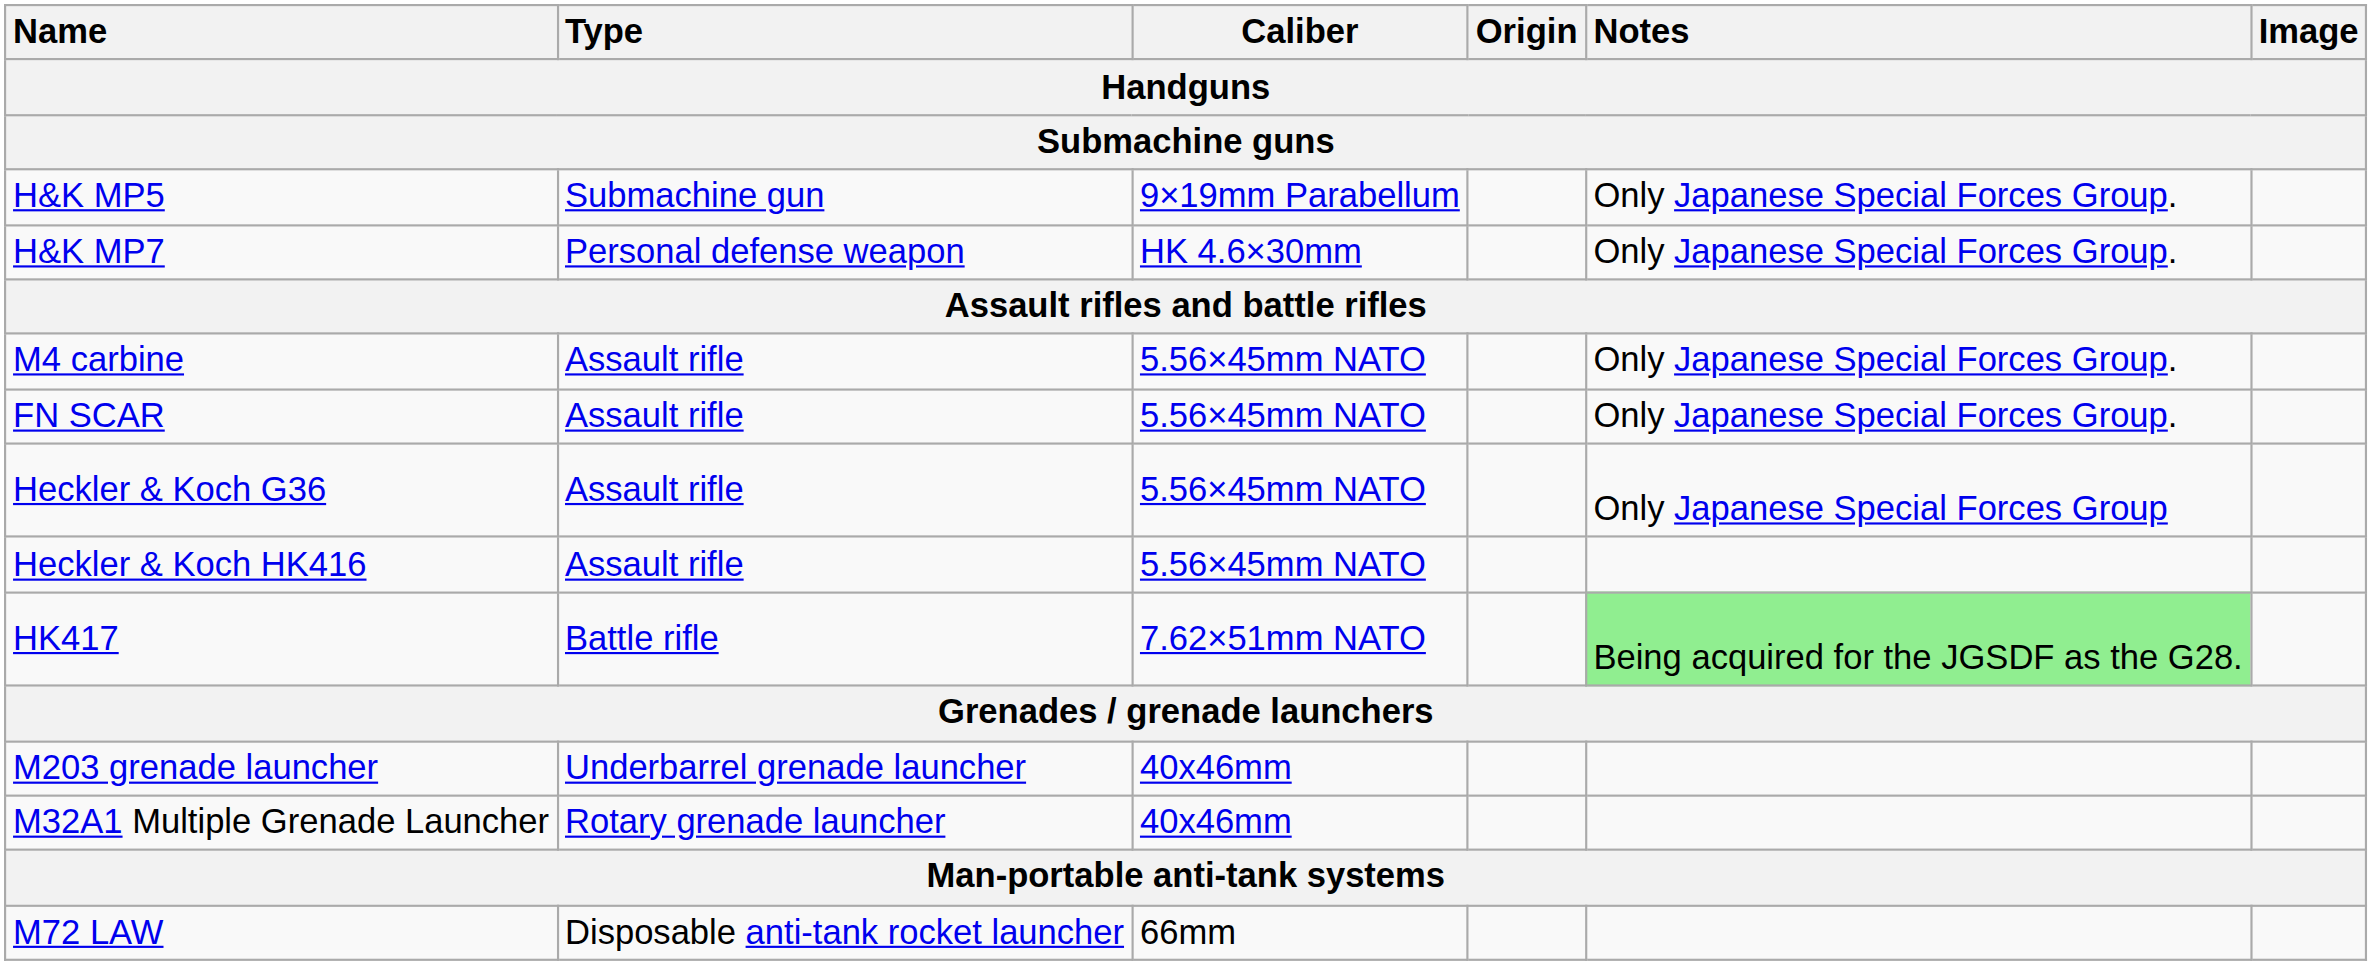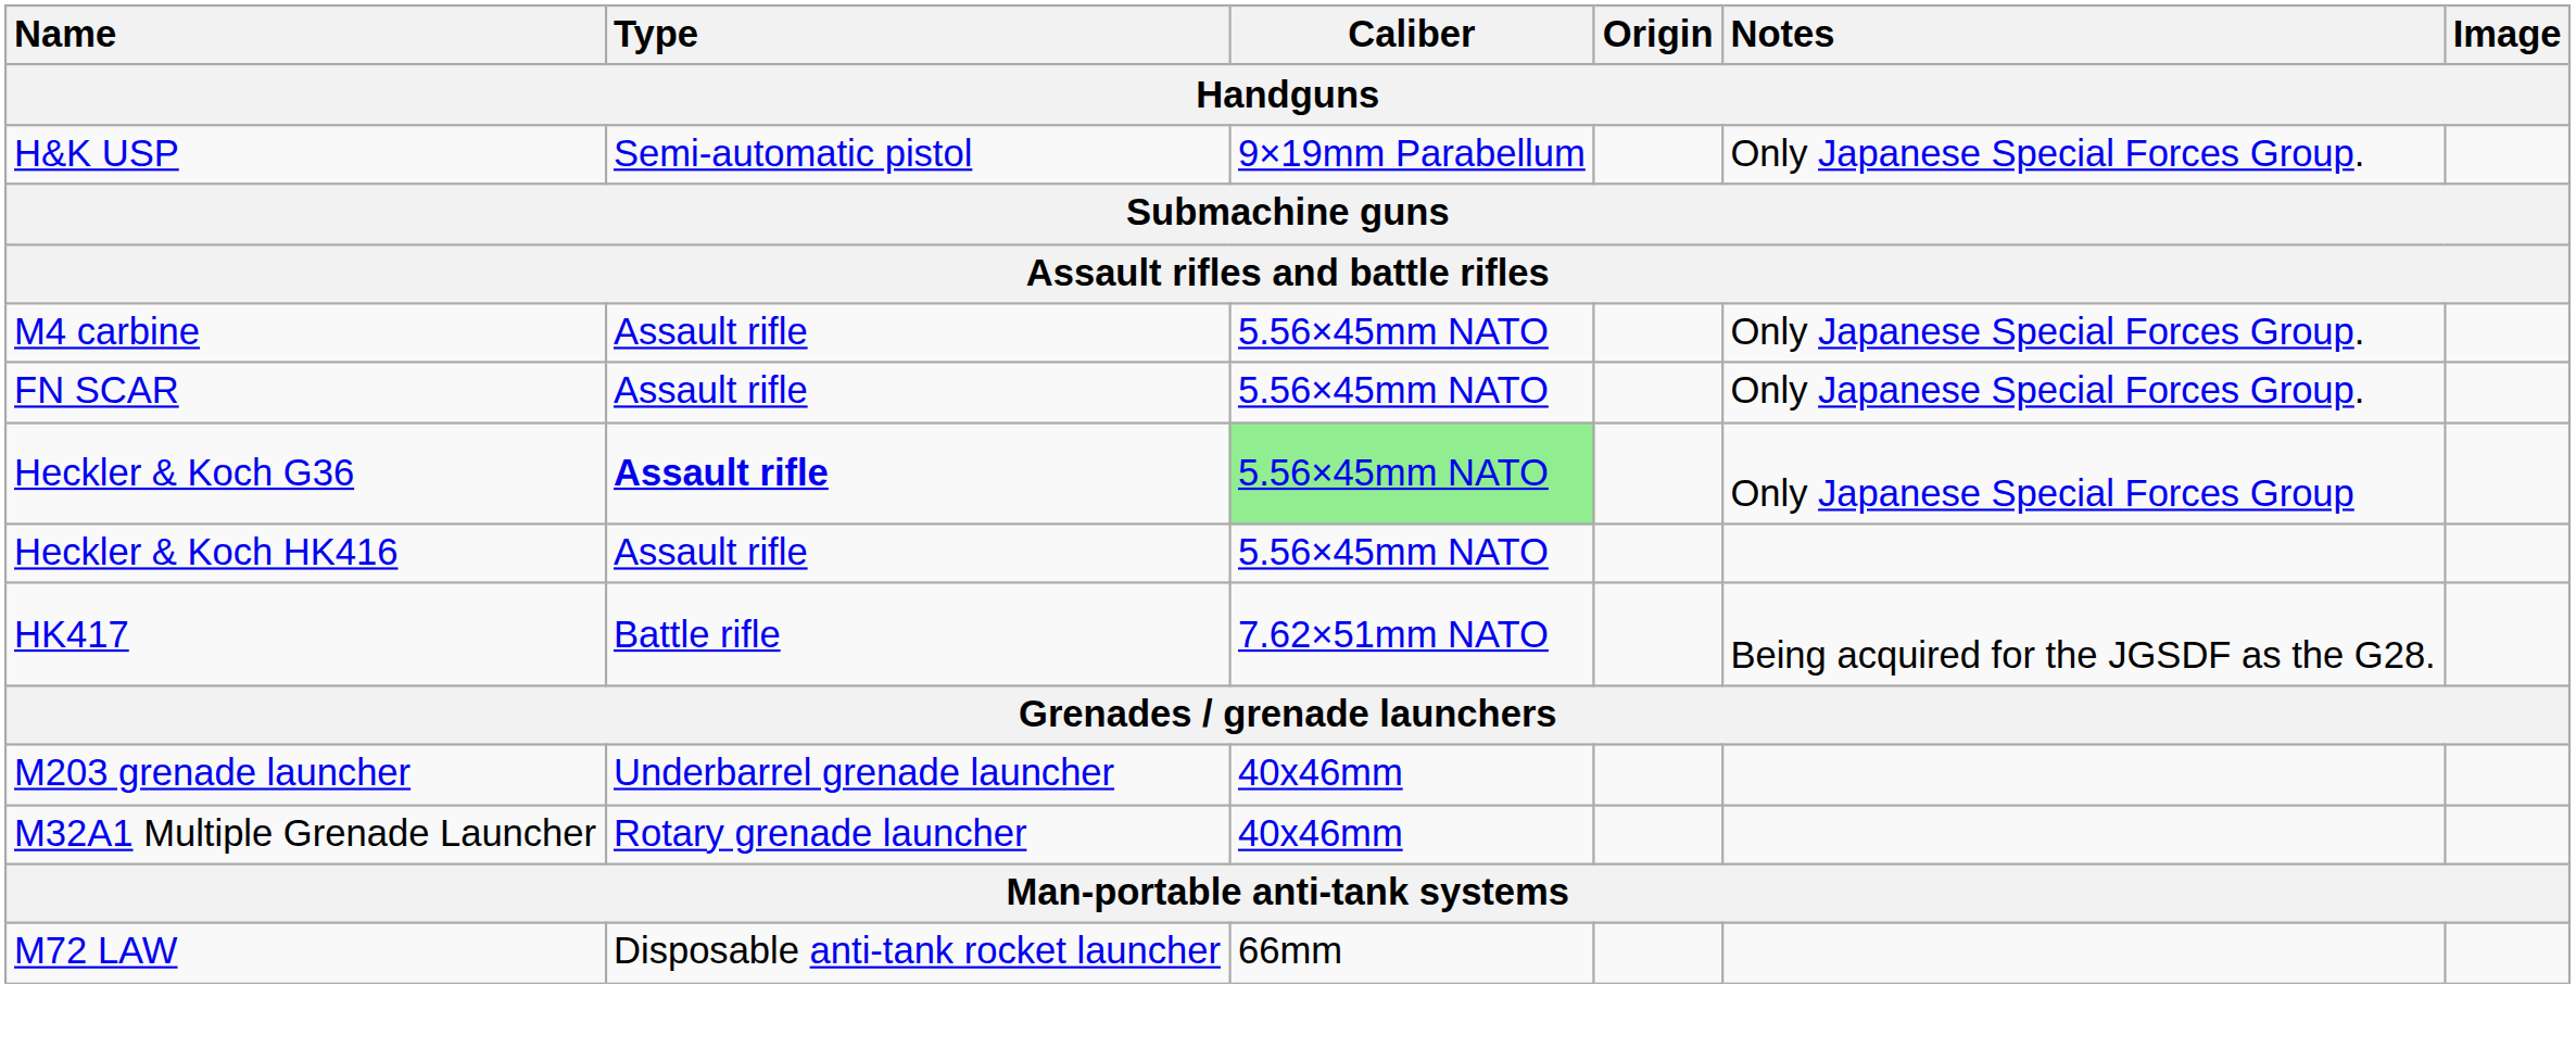+ row: H&K USP | Semi-automatic pistol | 9×19mm Parabellum | Only Japanese Special Forces Group.
- row: H&K MP5 | Submachine gun | 9×19mm Parabellum | Only Japanese Special Forces Group.
- row: H&K MP7 | Personal defense weapon | HK 4.6×30mm | Only Japanese Special Forces Group.
Heckler & Koch G36 | Type: normal -> bold
Heckler & Koch G36 | Caliber: no background -> lightgreen background
HK417 | Notes: lightgreen background -> no background
